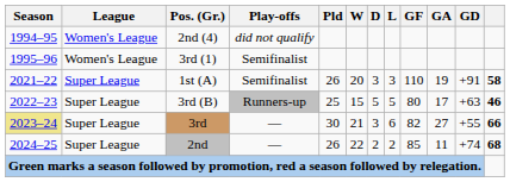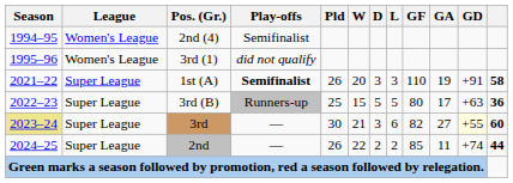2nd (4) | Play-offs: did not qualify -> Semifinalist
3rd (1) | Play-offs: Semifinalist -> did not qualify
1st (A) | Play-offs: normal -> bold
3rd (B) | column 12: 46 -> 36
3rd | GD: no background -> lightyellow background
3rd | column 12: 66 -> 60
2nd | column 12: 68 -> 44
